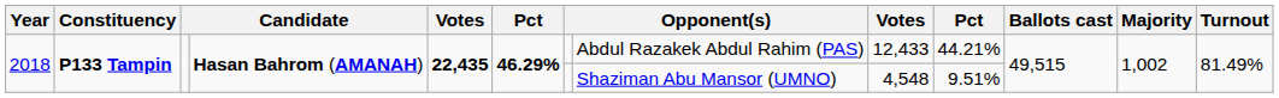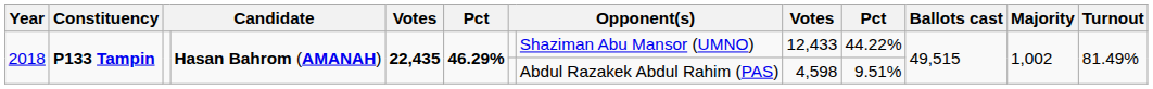row 2 | column 8: Abdul Razakek Abdul Rahim (PAS) -> Shaziman Abu Mansor (UMNO)
row 2 | column 10: 44.21% -> 44.22%
row 3 | column 8: Shaziman Abu Mansor (UMNO) -> Abdul Razakek Abdul Rahim (PAS)
row 3 | column 9: 4,548 -> 4,598
